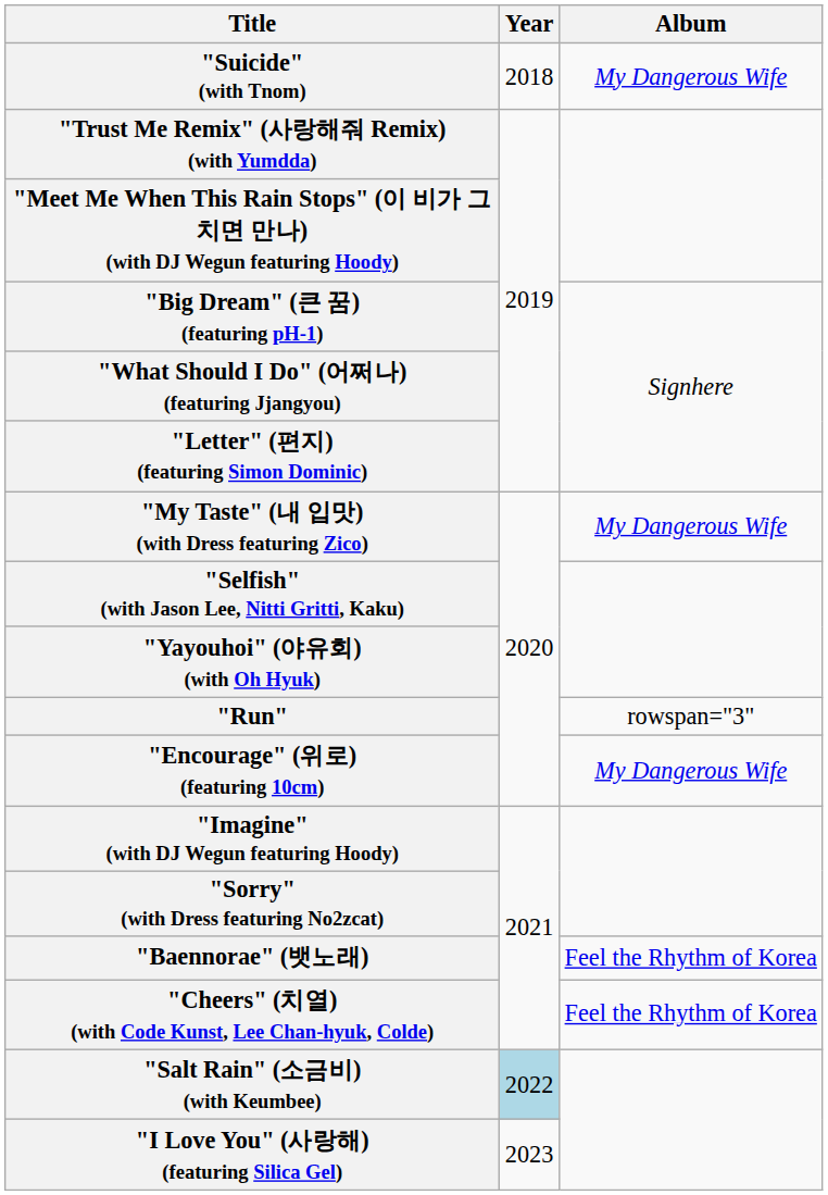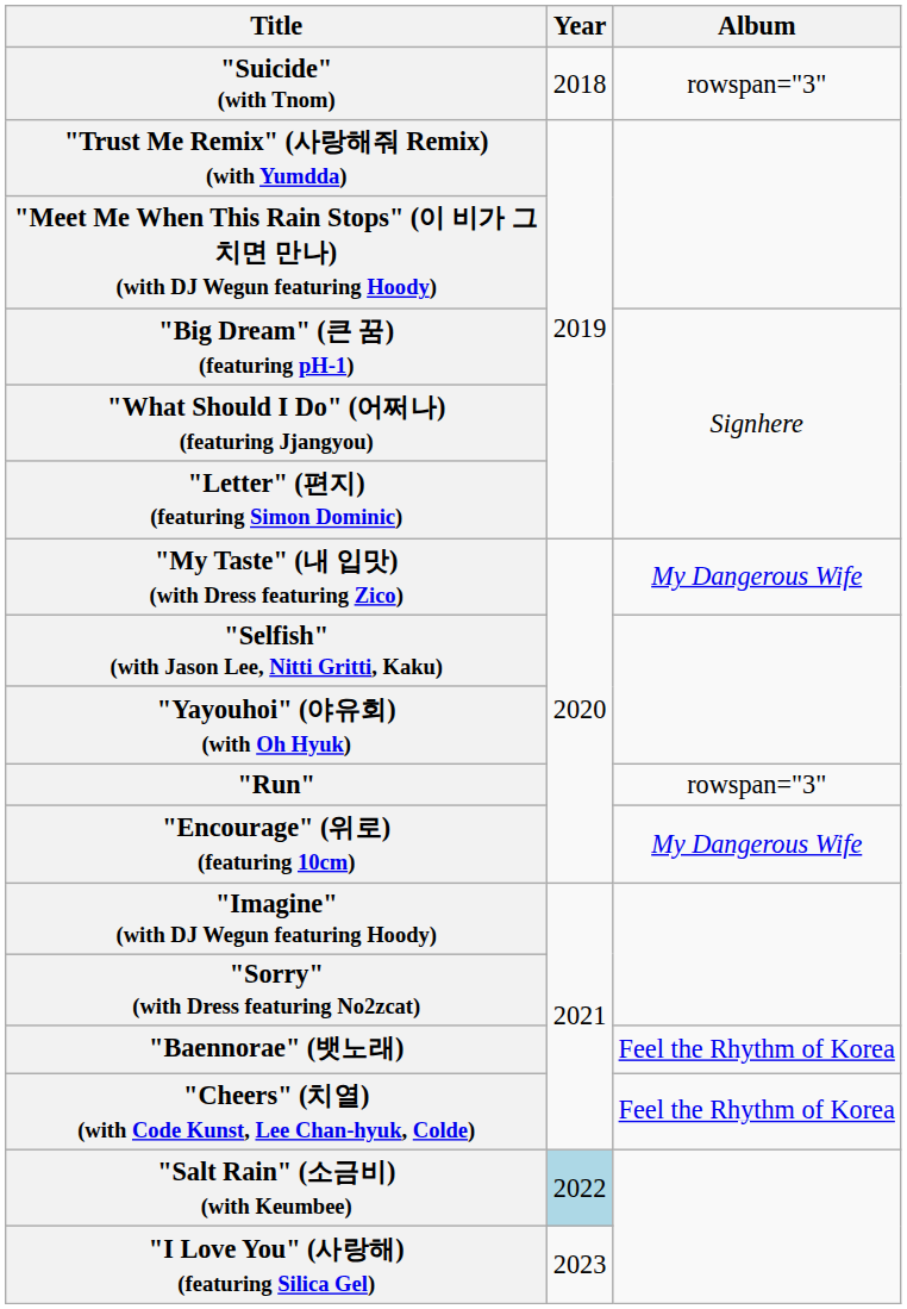"Suicide" (with Tnom) | Album: My Dangerous Wife -> rowspan="3"
